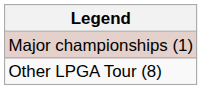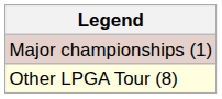row 3 | column 1: no background -> lightyellow background
